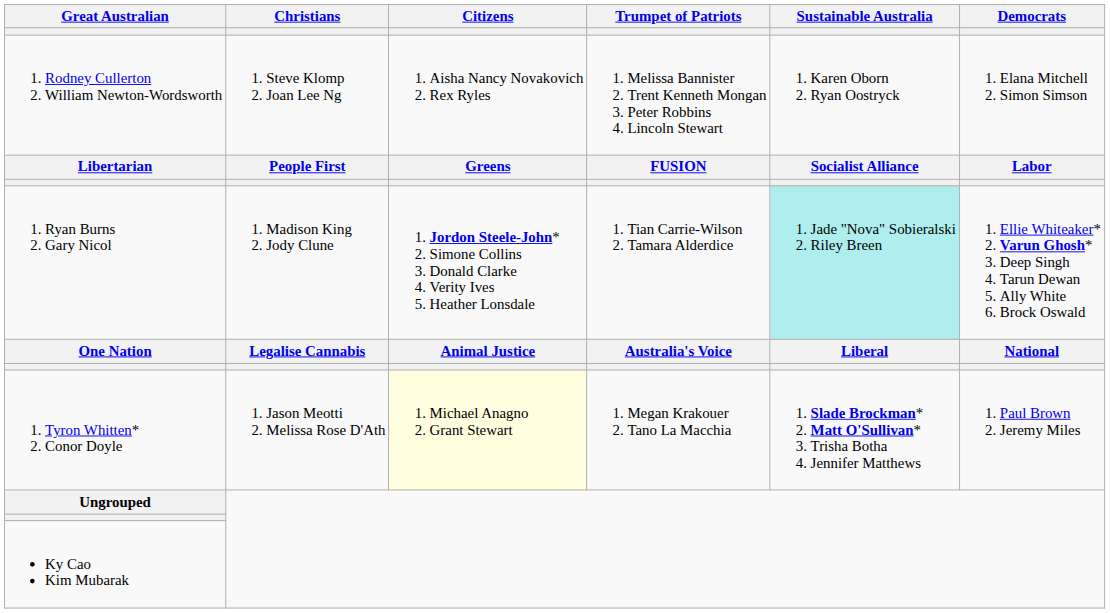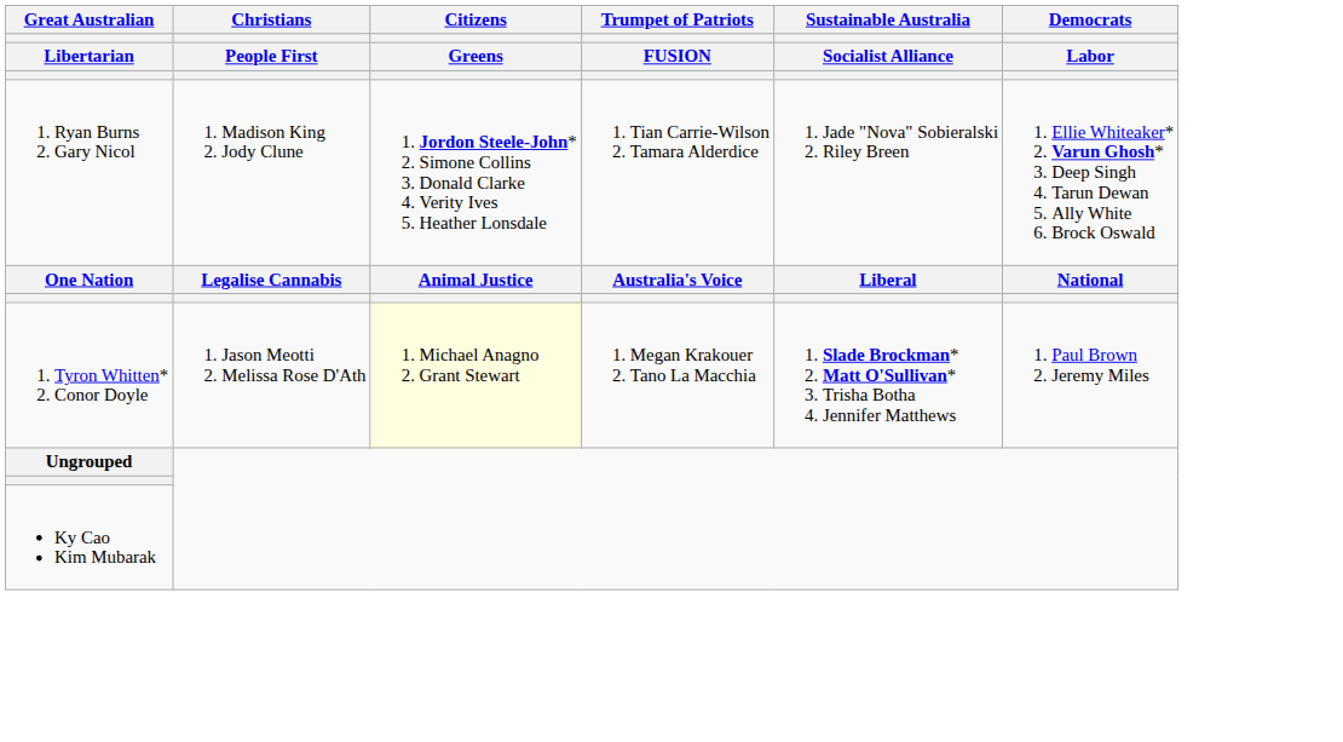- row: Rodney Cullerton William Newton-Wordsworth | Steve Klomp Joan Lee Ng | Aisha Nancy Novakovich Rex Ryles | Melissa Bannister Trent Kenneth Mongan Peter Robbins Lincoln Stewart | Karen Oborn Ryan Oostryck | Elana Mitchell Simon Simson
Ryan Burns Gary Nicol | Sustainable Australia: paleturquoise background -> no background
